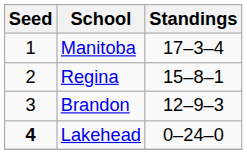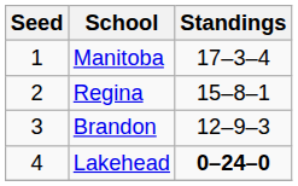Lakehead | Seed: bold -> normal
Lakehead | Standings: normal -> bold
